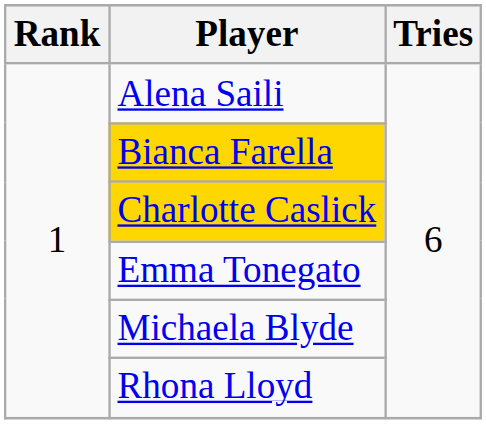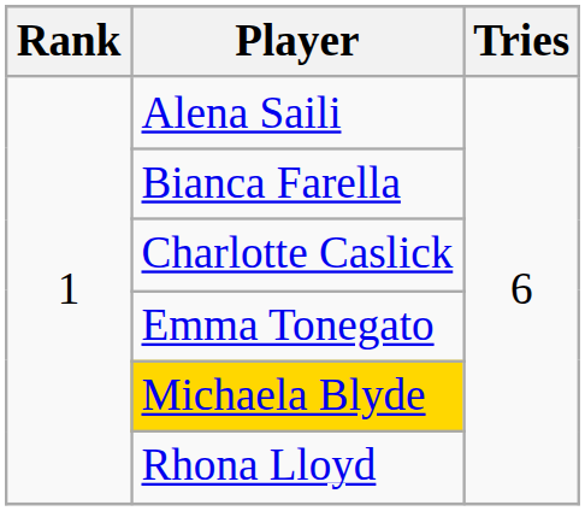Bianca Farella | Player: gold background -> no background
Charlotte Caslick | Player: gold background -> no background
Michaela Blyde | Player: no background -> gold background
